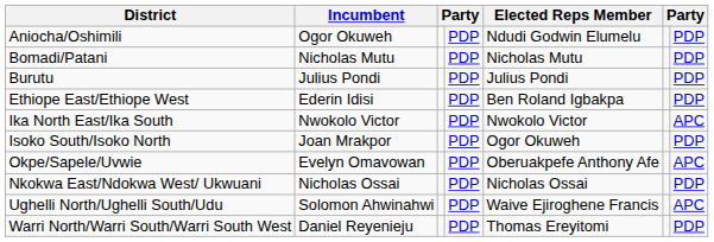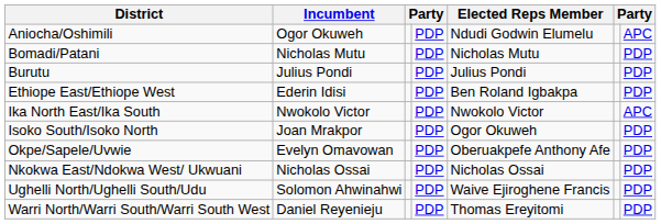Aniocha/Oshimili | column 7: PDP -> APC
Okpe/Sapele/Uvwie | column 7: APC -> PDP
Ughelli North/Ughelli South/Udu | column 7: APC -> PDP
